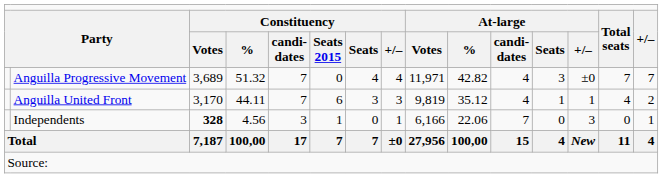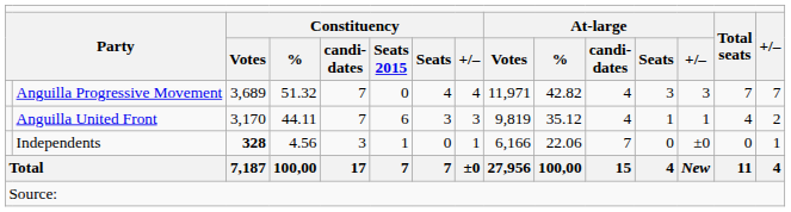Anguilla Progressive Movement | column 13: ±0 -> 3
Independents | column 13: 3 -> ±0
